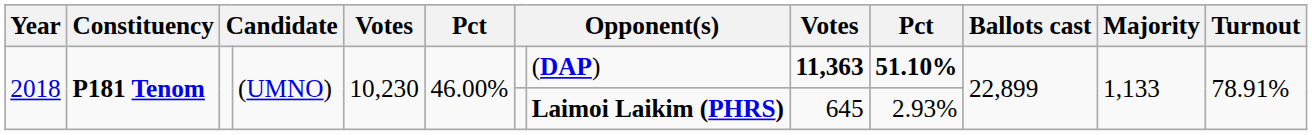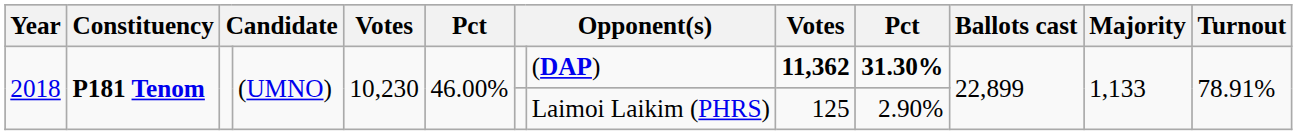row 2 | column 9: 11,363 -> 11,362
row 2 | column 10: 51.10% -> 31.30%
row 3 | column 8: bold -> normal
row 3 | column 9: 645 -> 125
row 3 | column 10: 2.93% -> 2.90%
